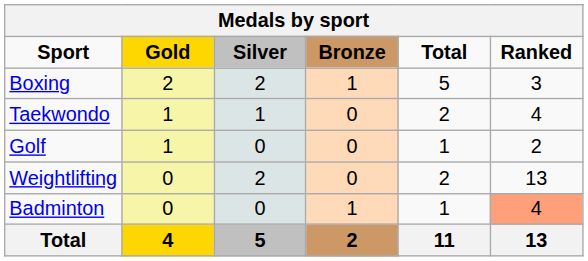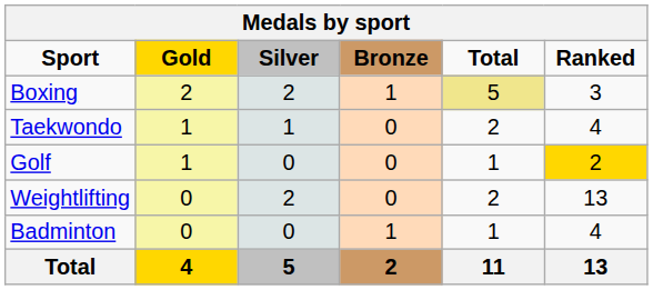Boxing | Total: no background -> khaki background
Golf | Ranked: no background -> gold background
Badminton | Ranked: lightsalmon background -> no background
